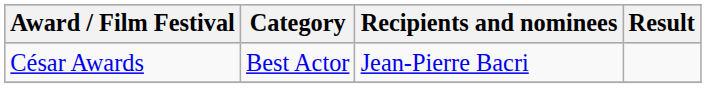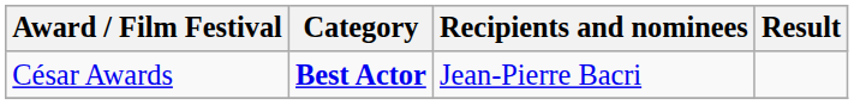César Awards | Category: normal -> bold
